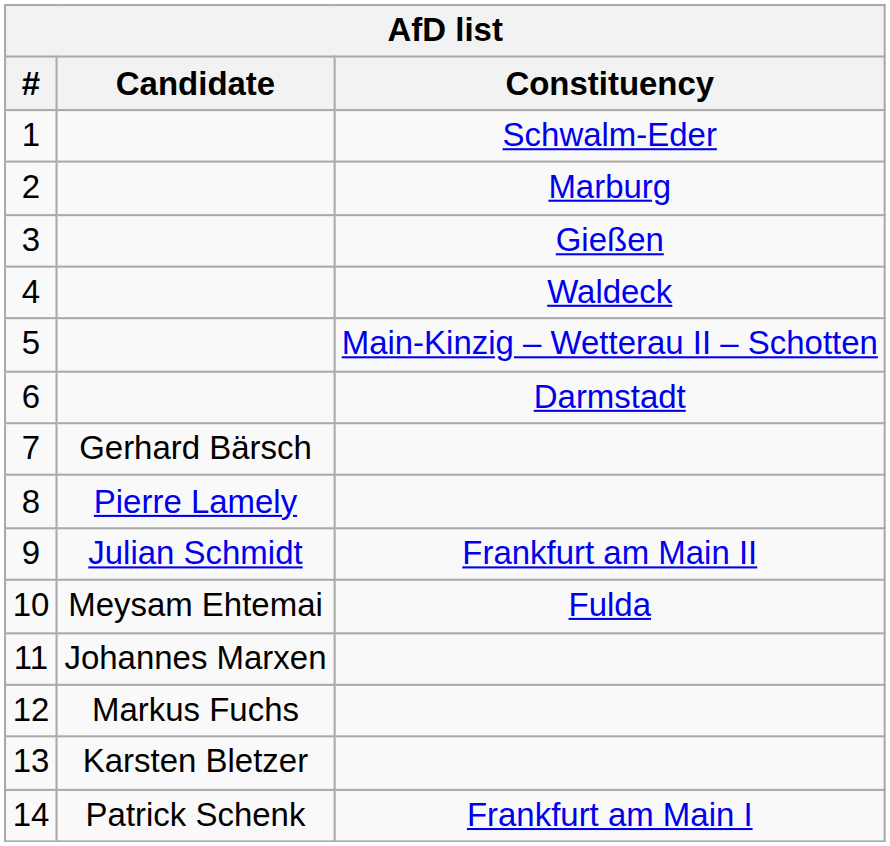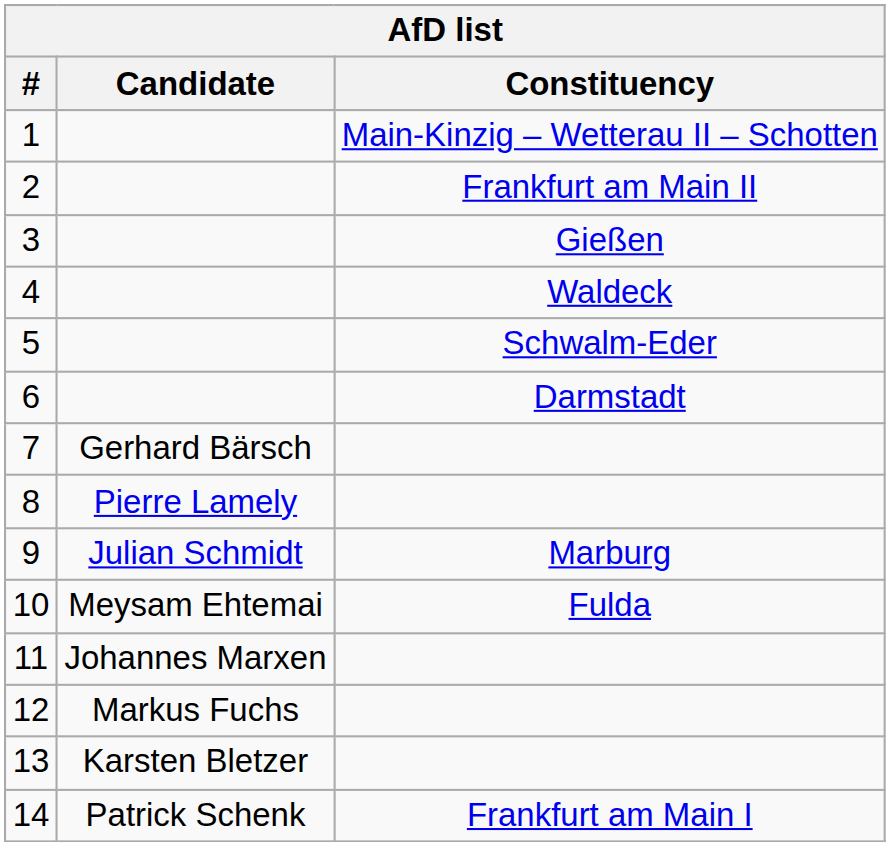1 | Constituency: Schwalm-Eder -> Main-Kinzig – Wetterau II – Schotten
2 | Constituency: Marburg -> Frankfurt am Main II
5 | Constituency: Main-Kinzig – Wetterau II – Schotten -> Schwalm-Eder
9 | Constituency: Frankfurt am Main II -> Marburg
